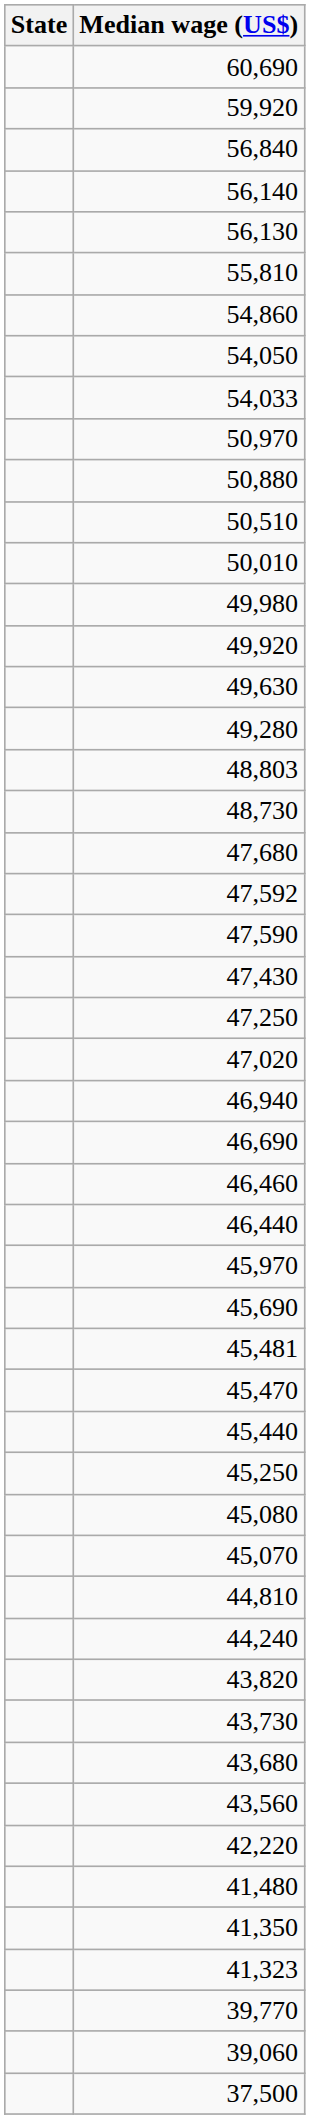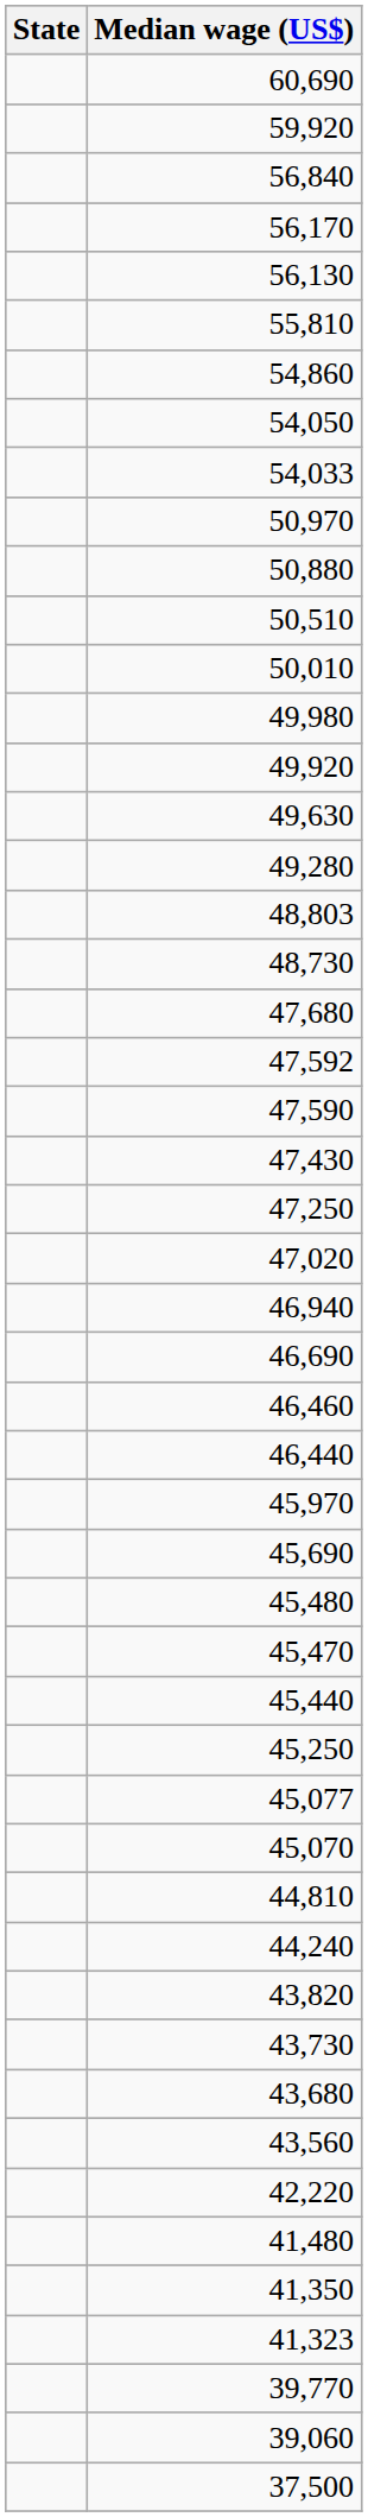row 5 | Median wage (US$): 56,140 -> 56,170
row 33 | Median wage (US$): 45,481 -> 45,480
row 37 | Median wage (US$): 45,080 -> 45,077
